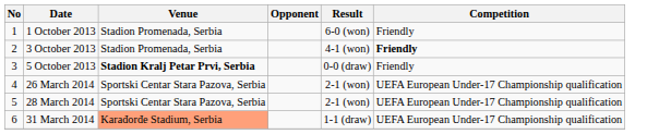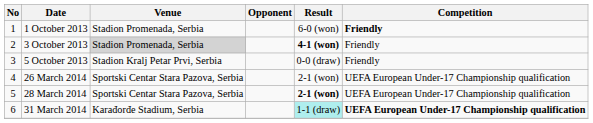1 October 2013 | Competition: normal -> bold
3 October 2013 | Venue: no background -> lightgrey background
3 October 2013 | Result: normal -> bold
3 October 2013 | Competition: bold -> normal
5 October 2013 | Venue: bold -> normal
28 March 2014 | Result: normal -> bold
31 March 2014 | Venue: lightsalmon background -> no background
31 March 2014 | Result: no background -> paleturquoise background
31 March 2014 | Competition: normal -> bold
